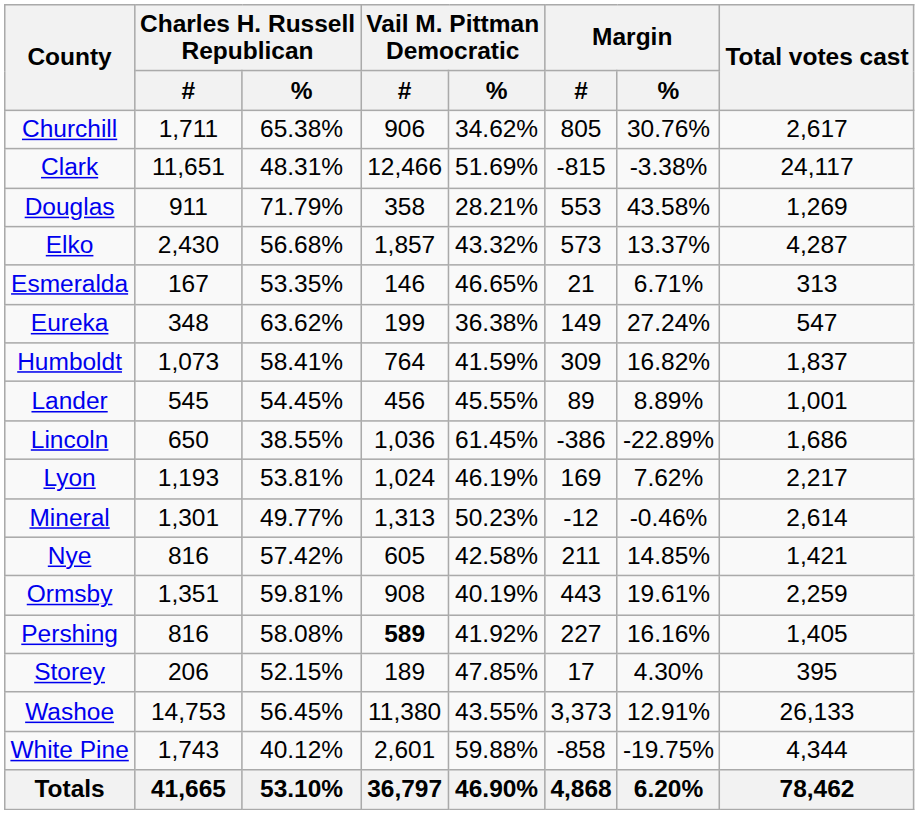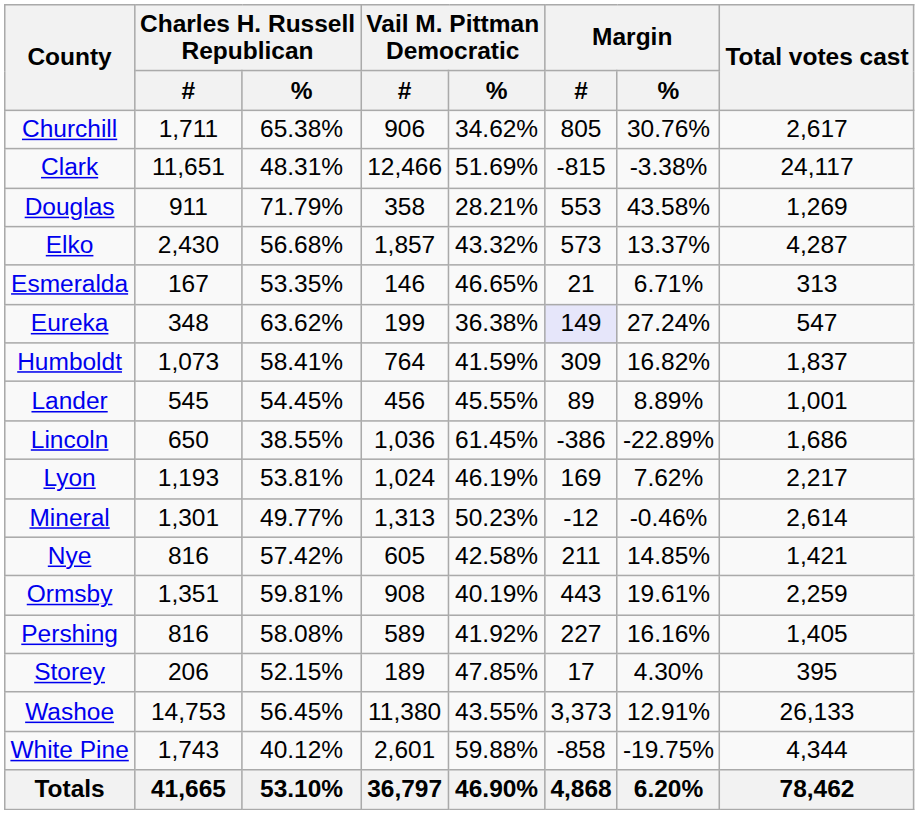Eureka | Margin / #: no background -> lavender background
Pershing | Vail M. Pittman Democratic / #: bold -> normal
